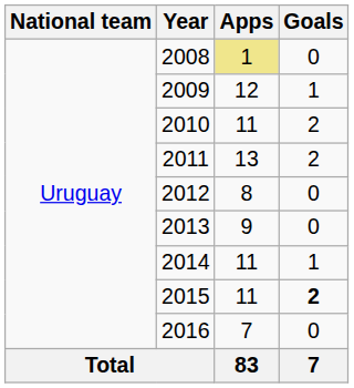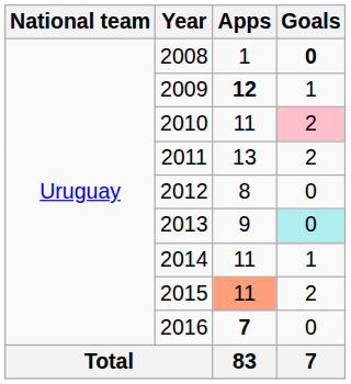2008 | Apps: khaki background -> no background
2008 | Goals: normal -> bold
2009 | Apps: normal -> bold
2010 | Goals: no background -> pink background
2013 | Goals: no background -> paleturquoise background
2015 | Apps: no background -> lightsalmon background
2015 | Goals: bold -> normal
2016 | Apps: normal -> bold
